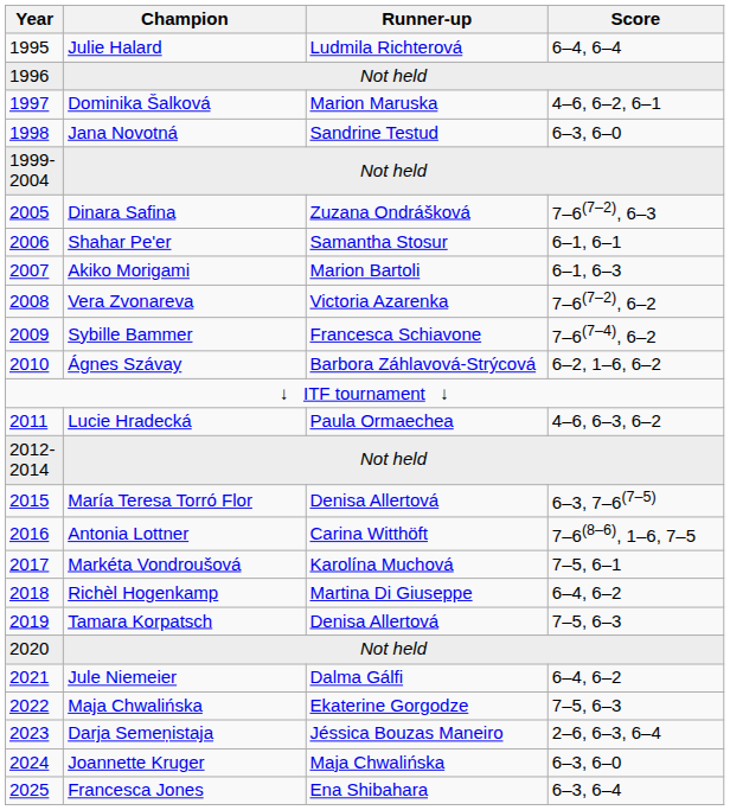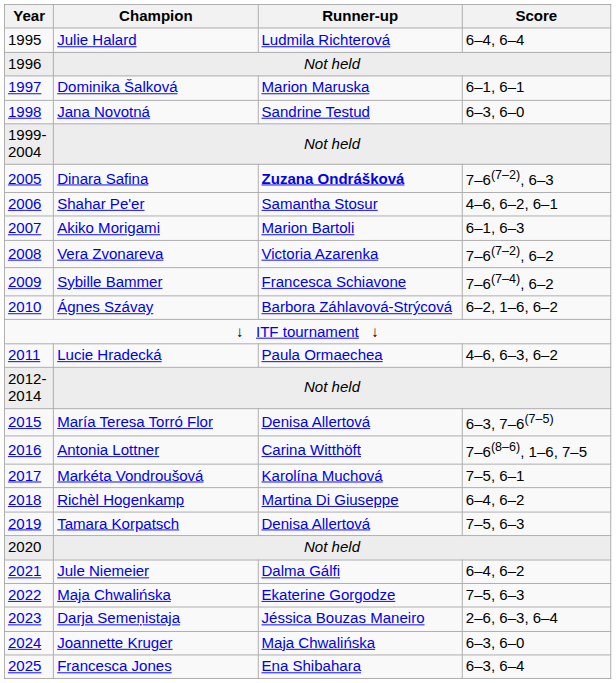1997 | Score: 4–6, 6–2, 6–1 -> 6–1, 6–1
2005 | Runner-up: normal -> bold
2006 | Score: 6–1, 6–1 -> 4–6, 6–2, 6–1
